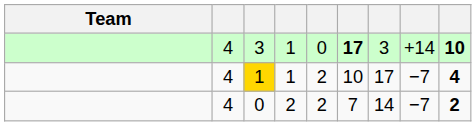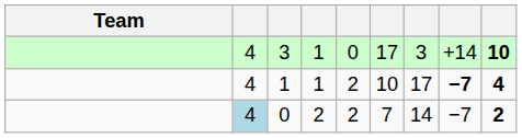row 2 | column 6: bold -> normal
row 3 | column 3: gold background -> no background
row 3 | column 8: normal -> bold
row 4 | column 2: no background -> lightblue background
